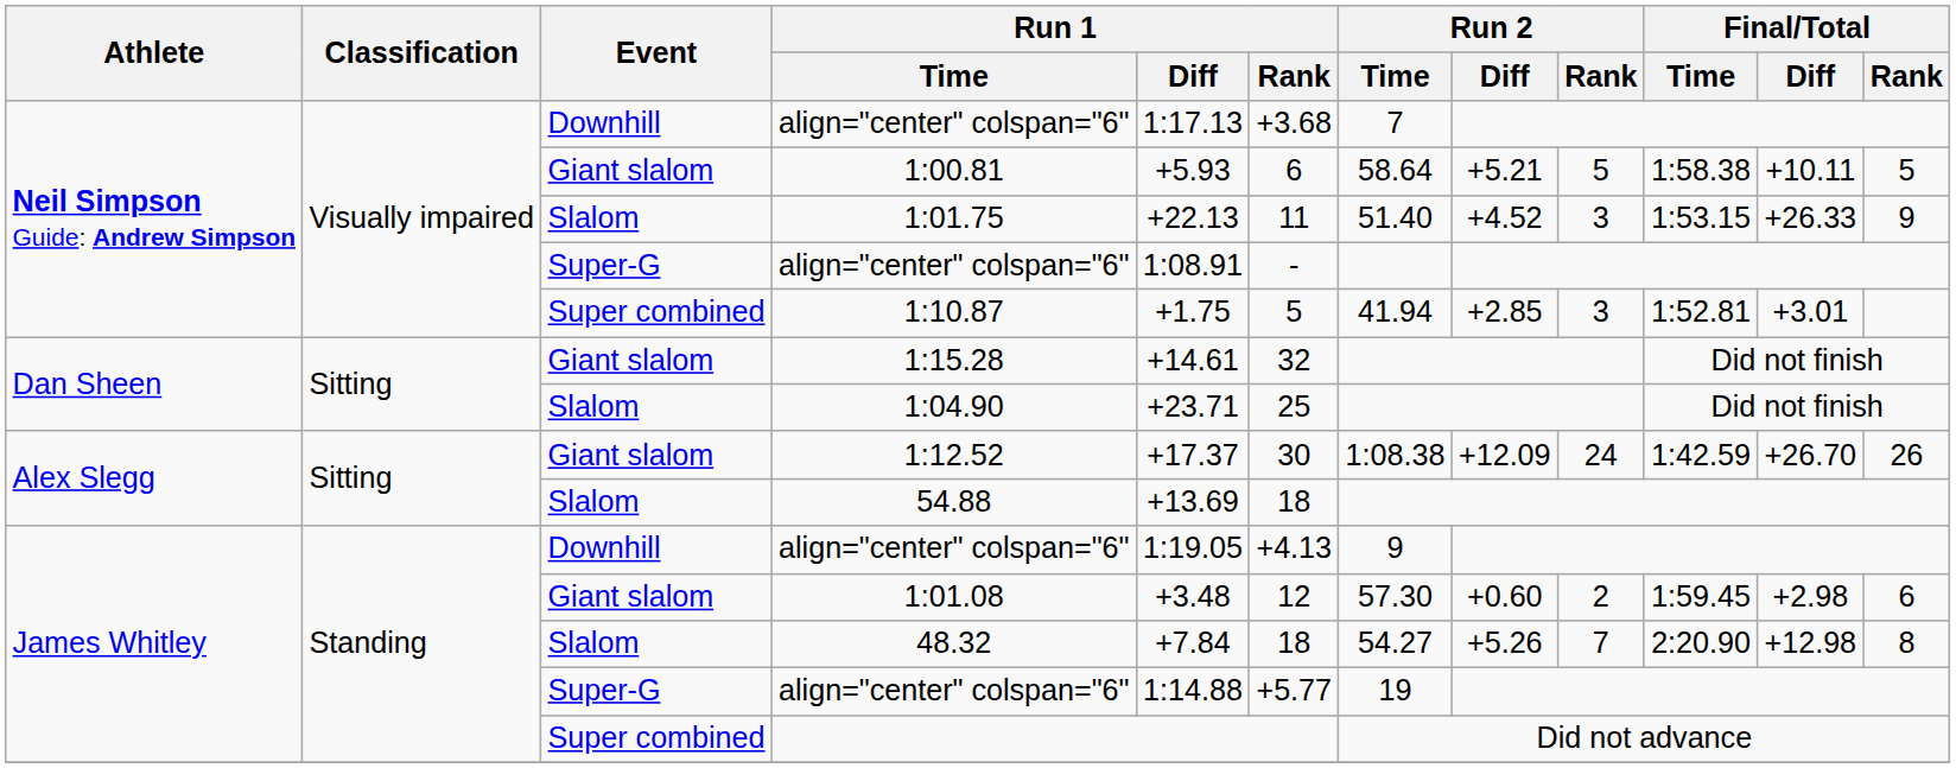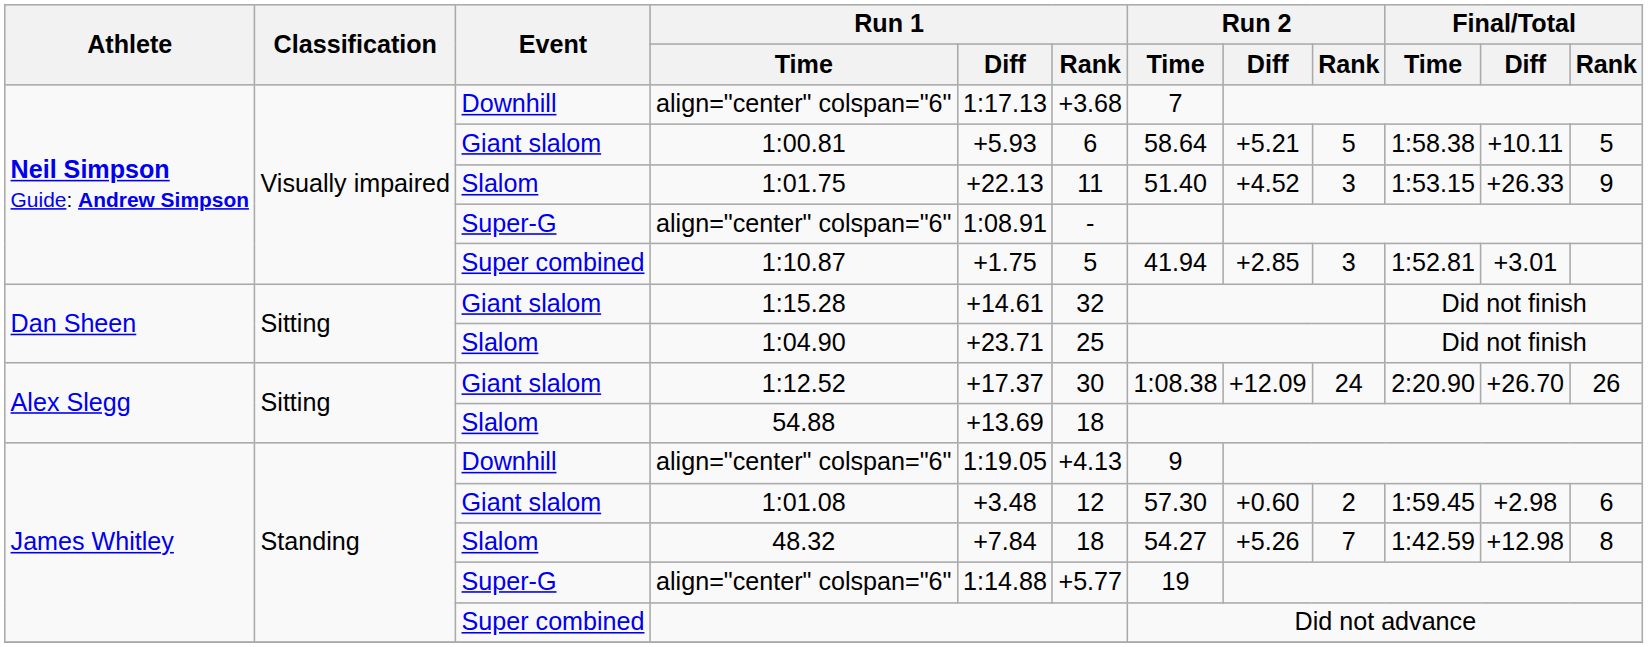1:12.52 | Final/Total / Time: 1:42.59 -> 2:20.90
48.32 | Final/Total / Time: 2:20.90 -> 1:42.59
